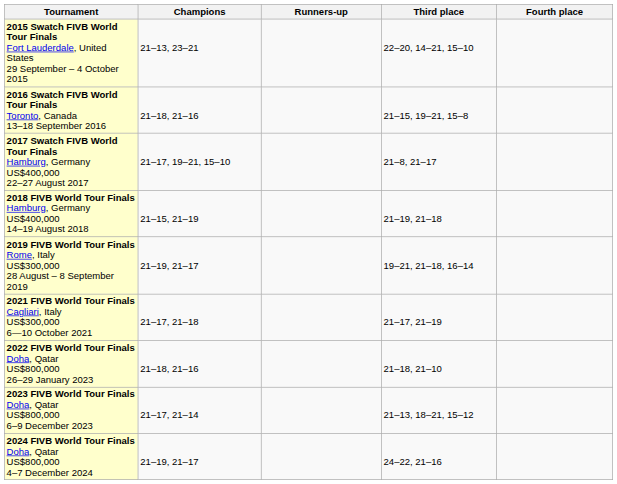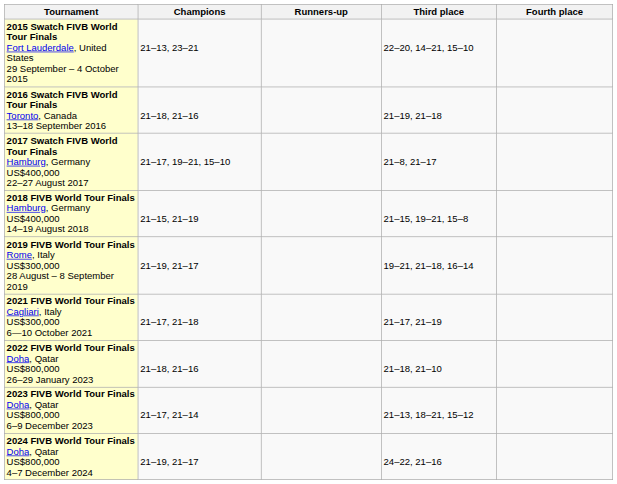row 3 | Third place: 21–15, 19–21, 15–8 -> 21–19, 21–18
row 5 | Third place: 21–19, 21–18 -> 21–15, 19–21, 15–8
